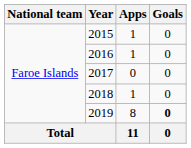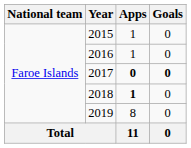2017 | Apps: normal -> bold
2017 | Goals: normal -> bold
2018 | Apps: normal -> bold
2019 | Goals: bold -> normal
